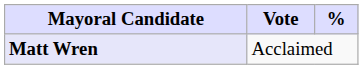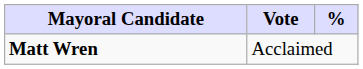Matt Wren | Mayoral Candidate: lavender background -> no background
